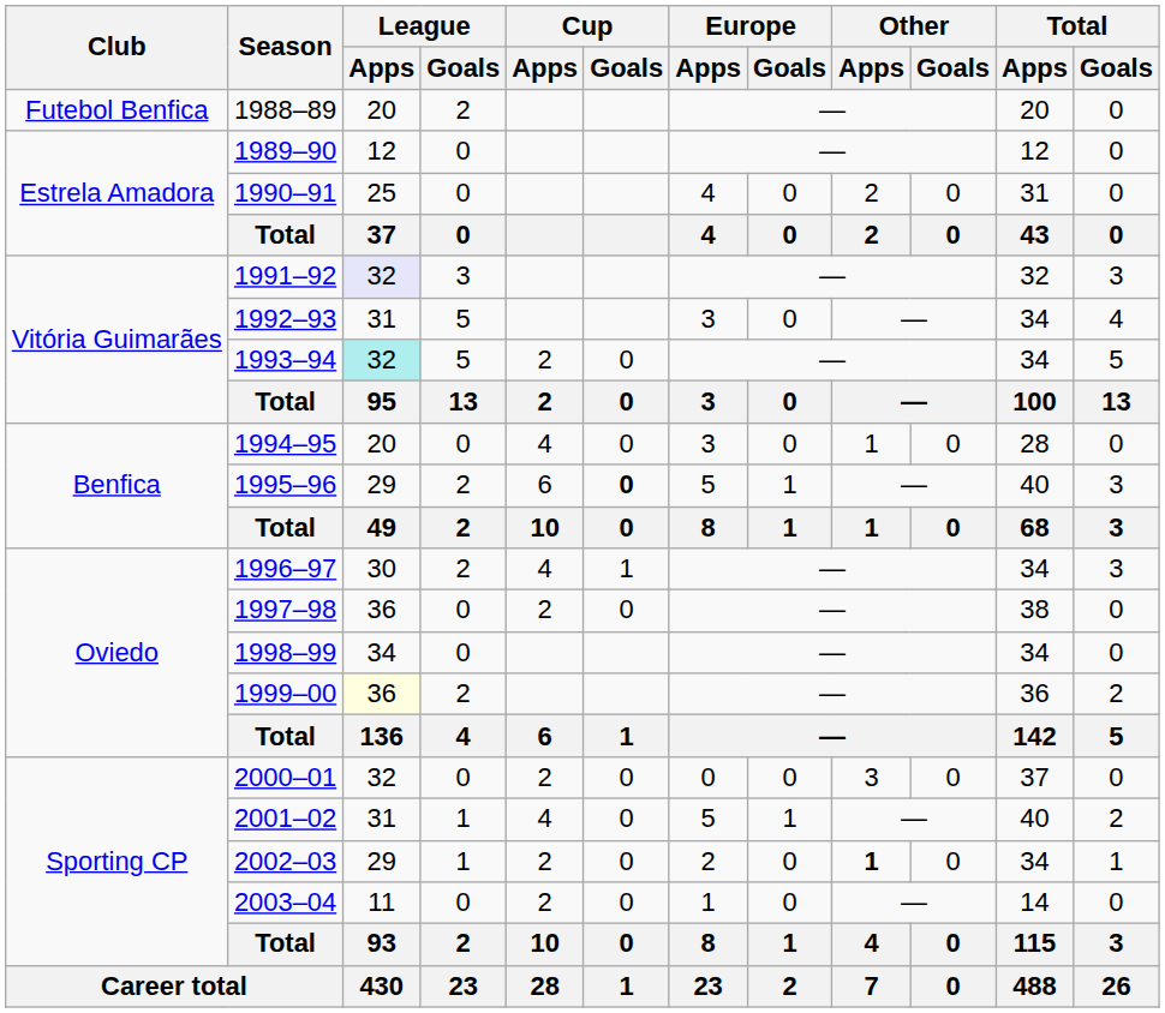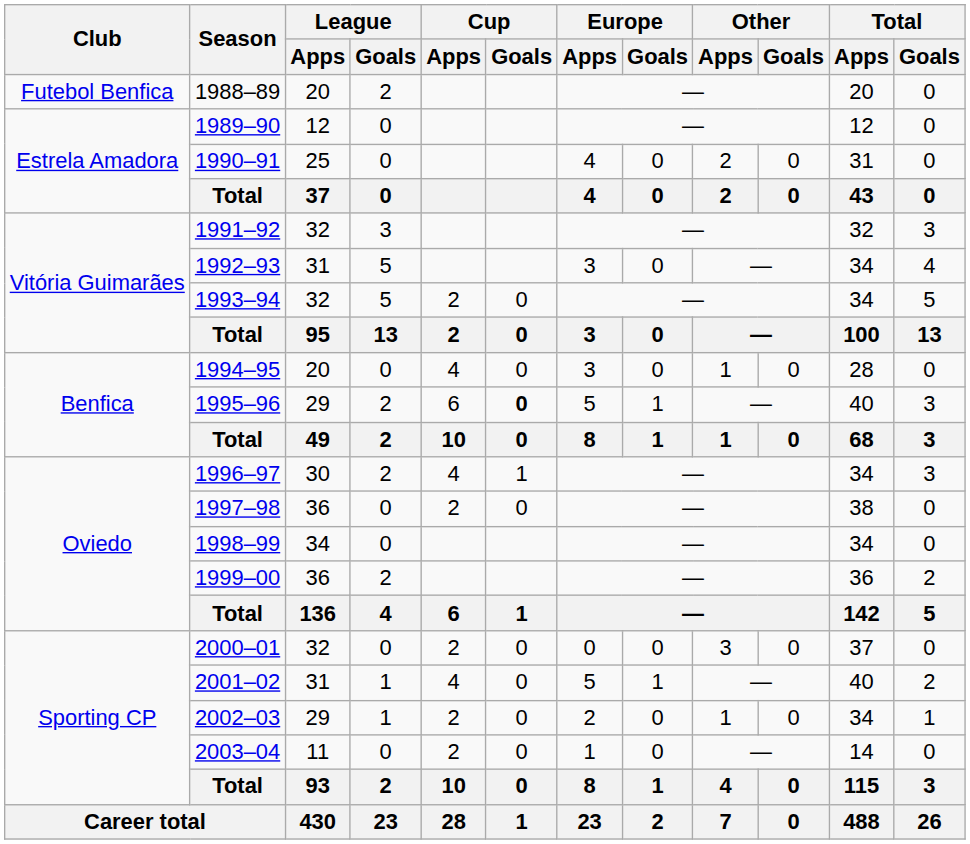1991–92 | League / Apps: lavender background -> no background
1993–94 | League / Apps: paleturquoise background -> no background
1999–00 | League / Apps: lightyellow background -> no background
2002–03 | Other / Apps: bold -> normal
